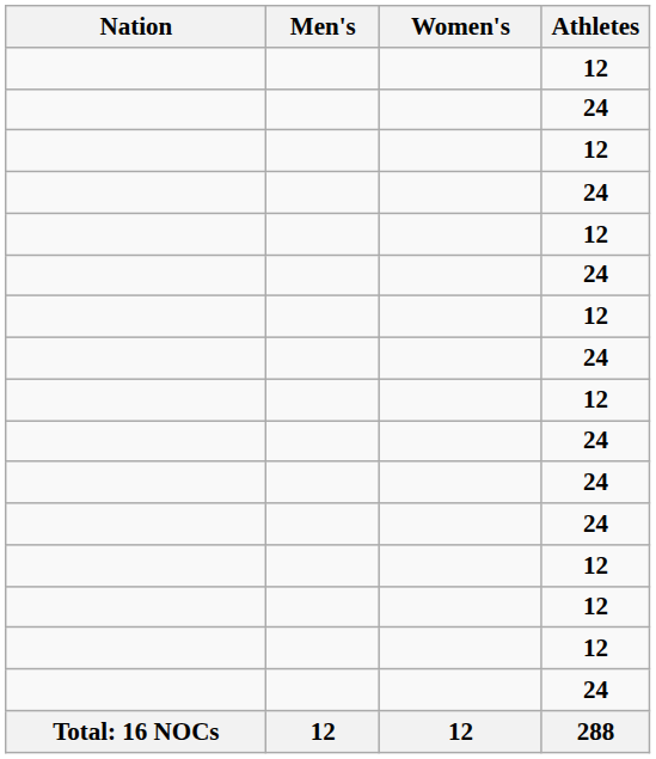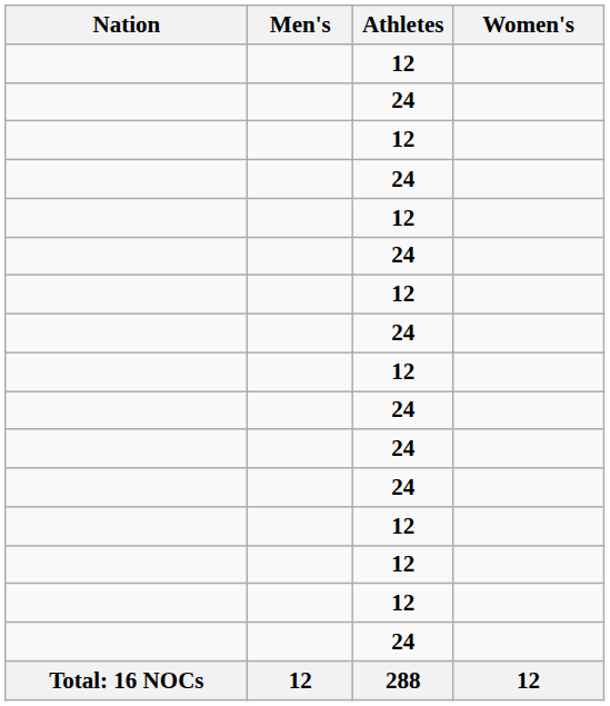columns swapped: Women's <-> Athletes
